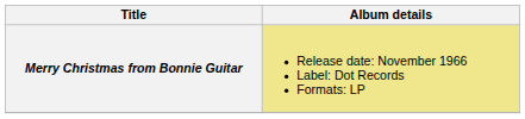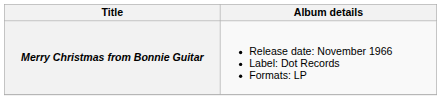Merry Christmas from Bonnie Guitar | Album details: khaki background -> no background
